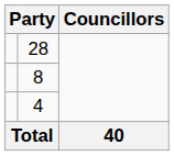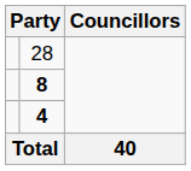8 | column 2: normal -> bold
4 | column 2: normal -> bold
